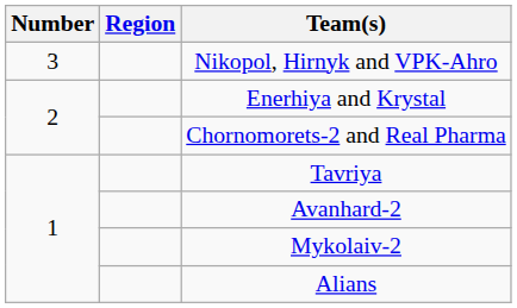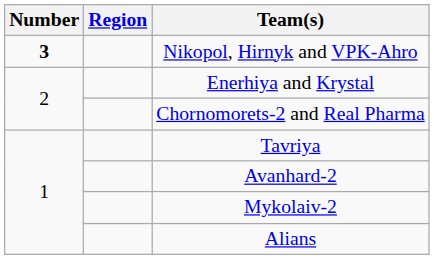Nikopol, Hirnyk and VPK-Ahro | Number: normal -> bold
